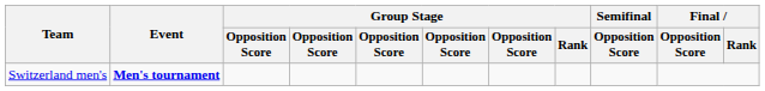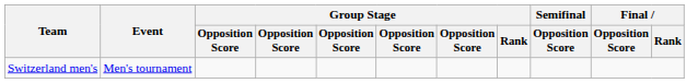Switzerland men's | Event: bold -> normal
